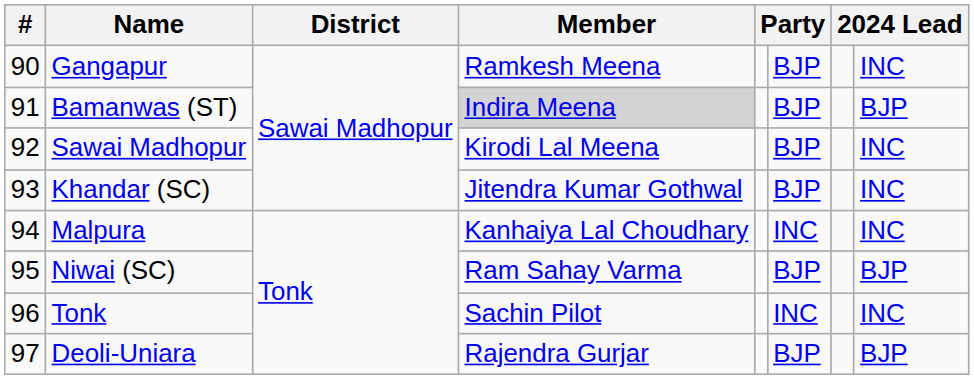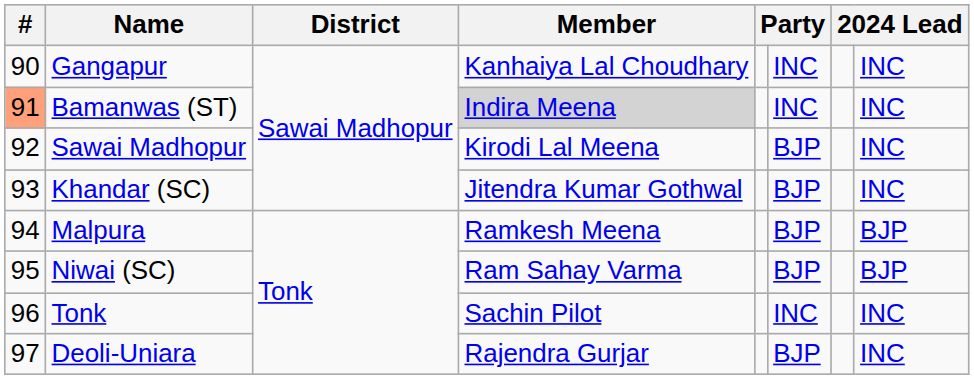Gangapur | Member: Ramkesh Meena -> Kanhaiya Lal Choudhary
Gangapur | column 6: BJP -> INC
Bamanwas (ST) | #: no background -> lightsalmon background
Bamanwas (ST) | column 6: BJP -> INC
Bamanwas (ST) | column 8: BJP -> INC
Malpura | Member: Kanhaiya Lal Choudhary -> Ramkesh Meena
Malpura | column 6: INC -> BJP
Malpura | column 8: INC -> BJP
Deoli-Uniara | column 8: BJP -> INC
